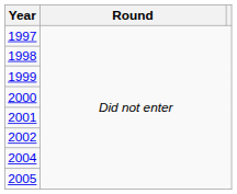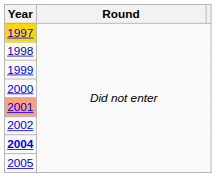1997 | Year: no background -> gold background
1998 | Year: no background -> lightyellow background
2001 | Year: no background -> lightsalmon background
2004 | Year: normal -> bold
